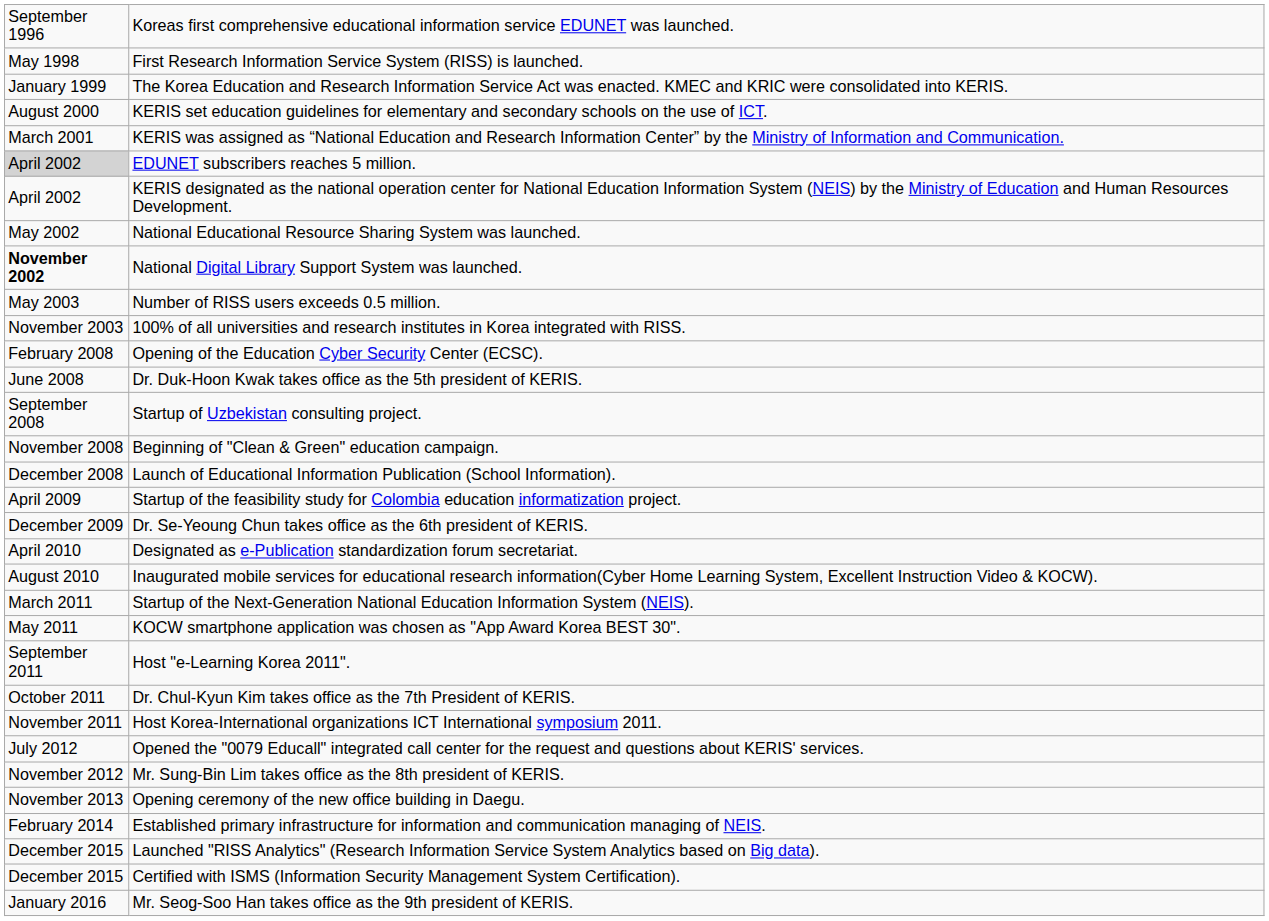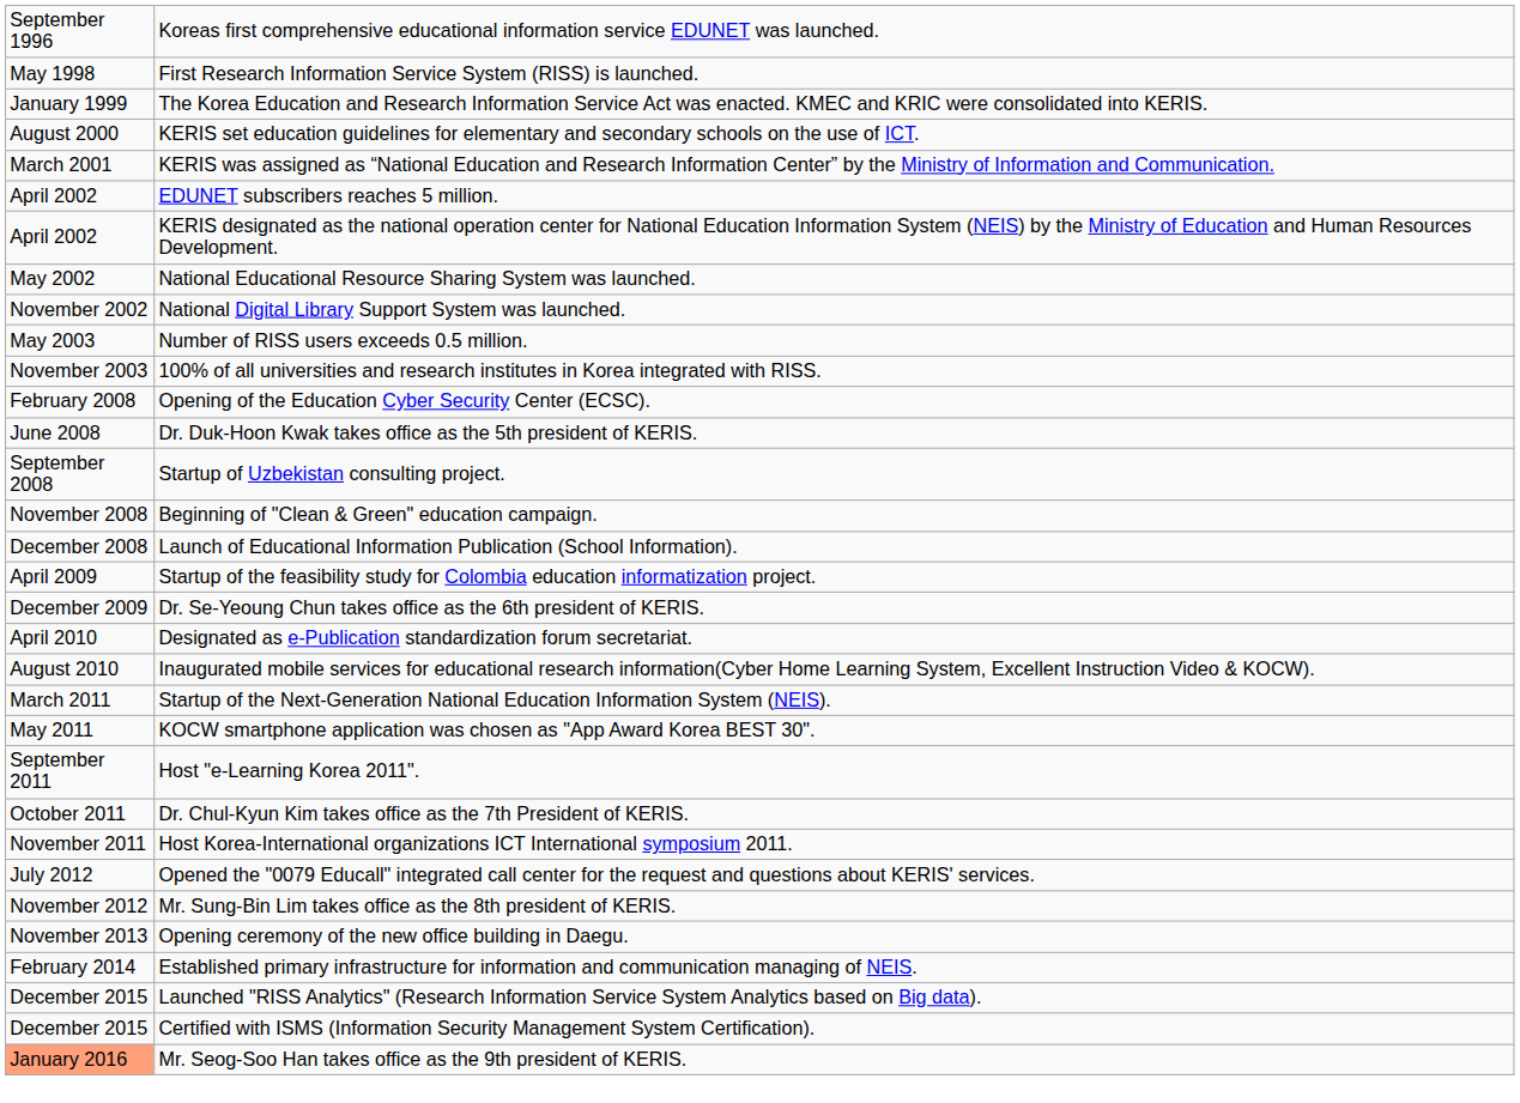EDUNET subscribers reaches 5 million. | column 1: lightgrey background -> no background
National Digital Library Support System was launched. | column 1: bold -> normal
Mr. Seog-Soo Han takes office as the 9th president of KERIS. | column 1: no background -> lightsalmon background
